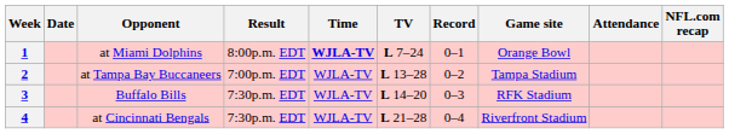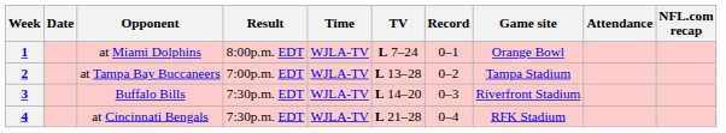1 | Time: bold -> normal
3 | Game site: RFK Stadium -> Riverfront Stadium
4 | Game site: Riverfront Stadium -> RFK Stadium
